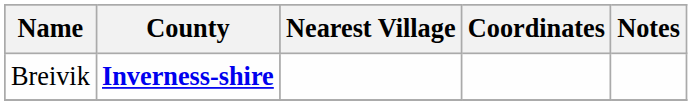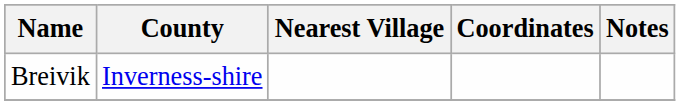Breivik | County: bold -> normal
